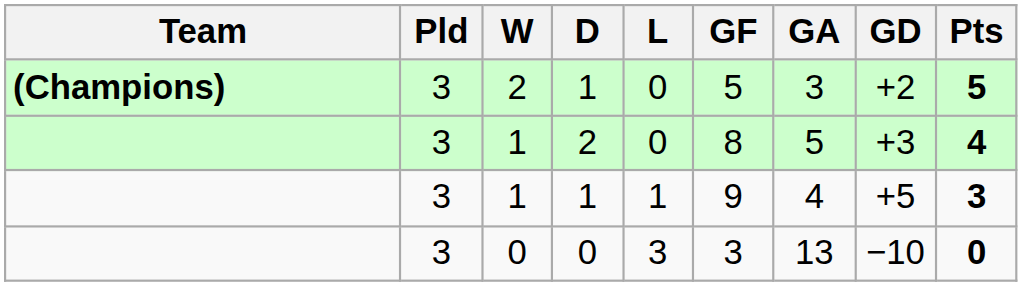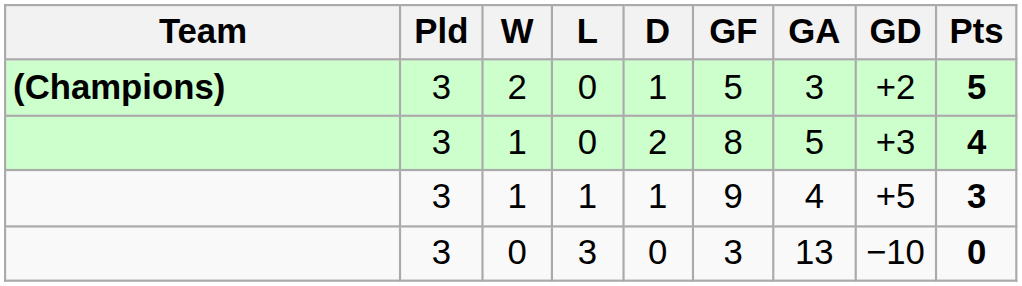columns swapped: D <-> L
